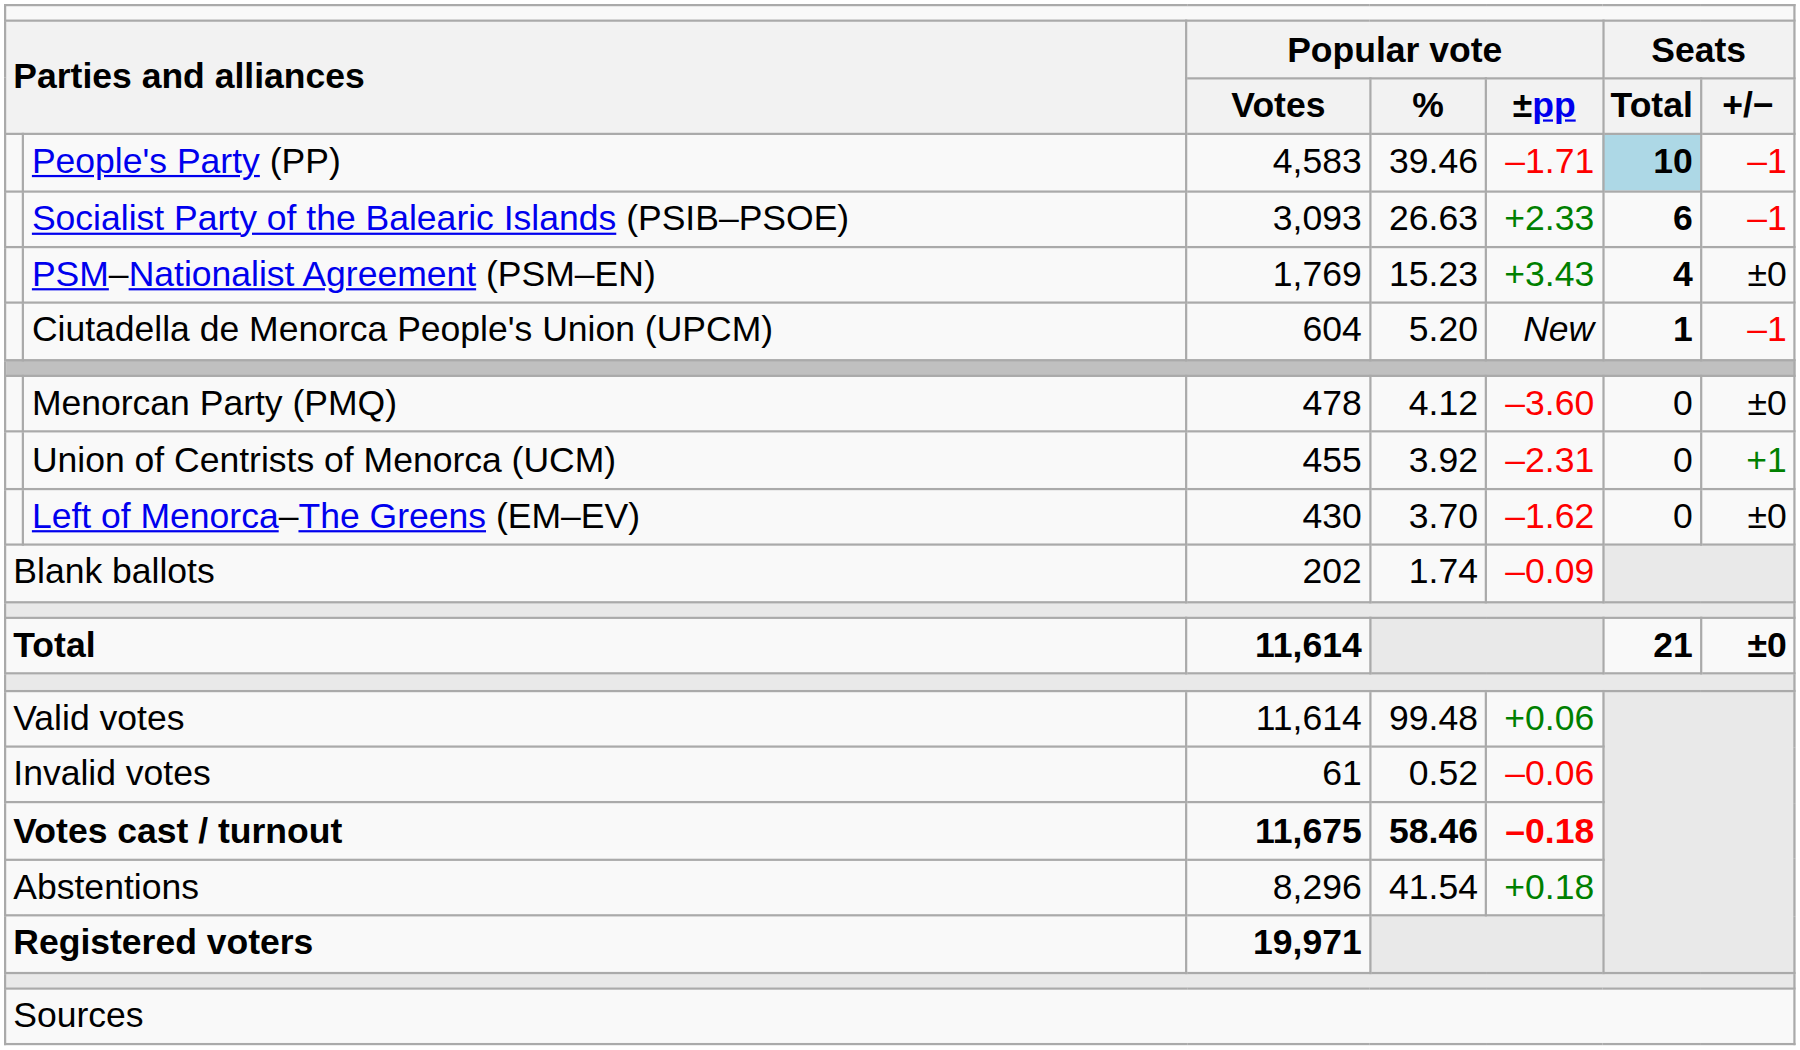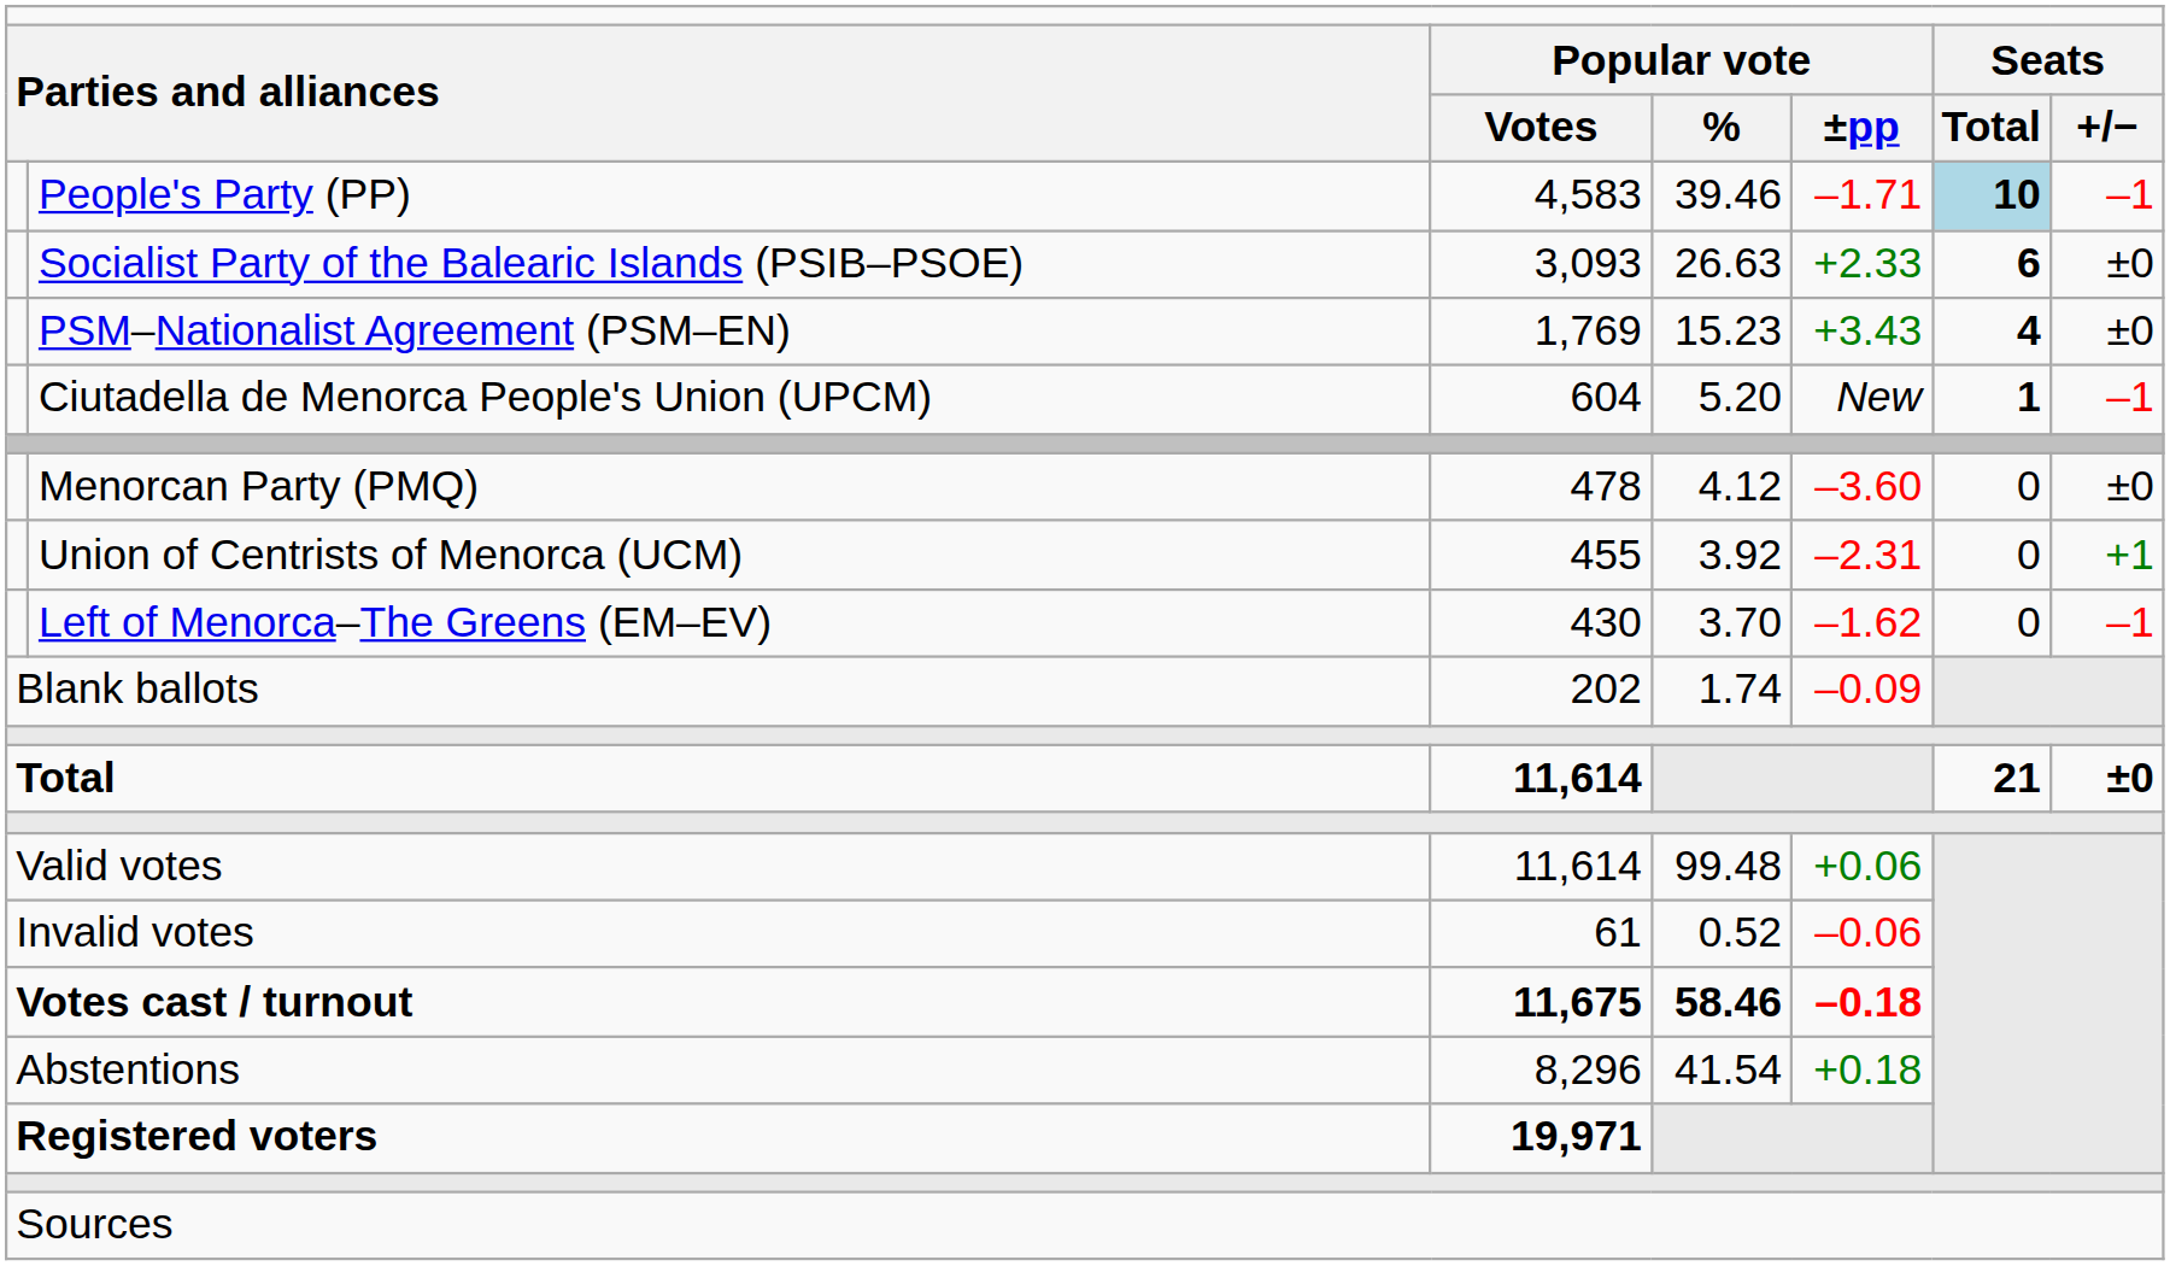Socialist Party of the Balearic Islands (PSIB–PSOE) | column 7: –1 -> ±0
Left of Menorca–The Greens (EM–EV) | column 7: ±0 -> –1
